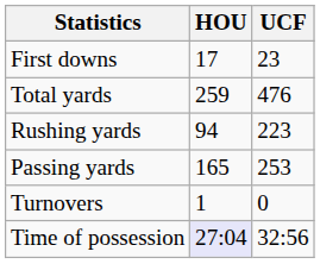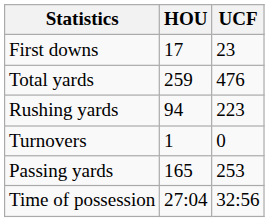rows swapped: Passing yards <-> Turnovers
Time of possession | HOU: lavender background -> no background
